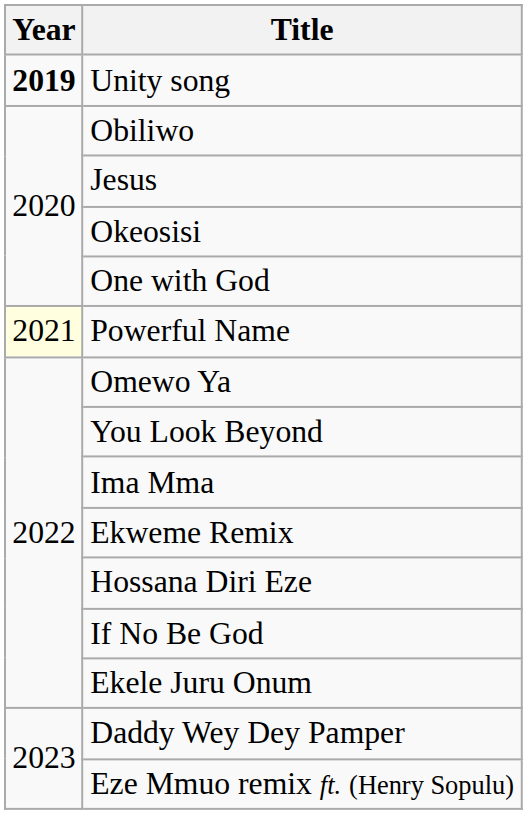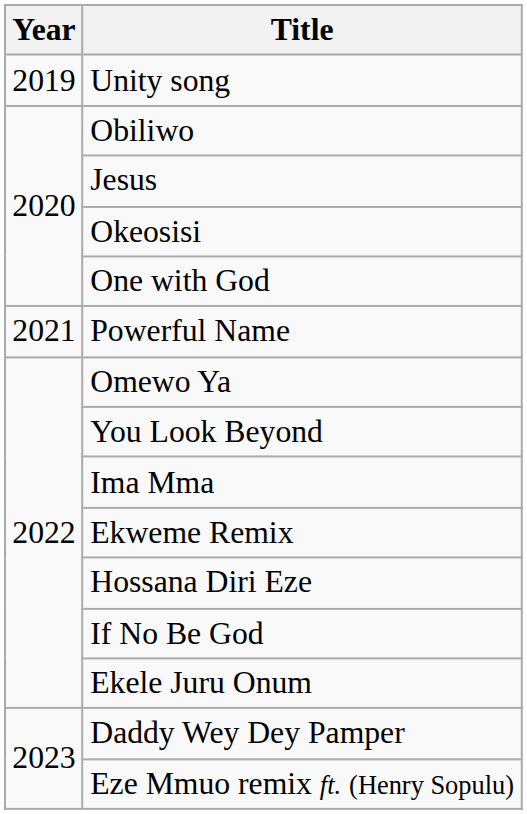Unity song | Year: bold -> normal
Powerful Name | Year: lightyellow background -> no background
